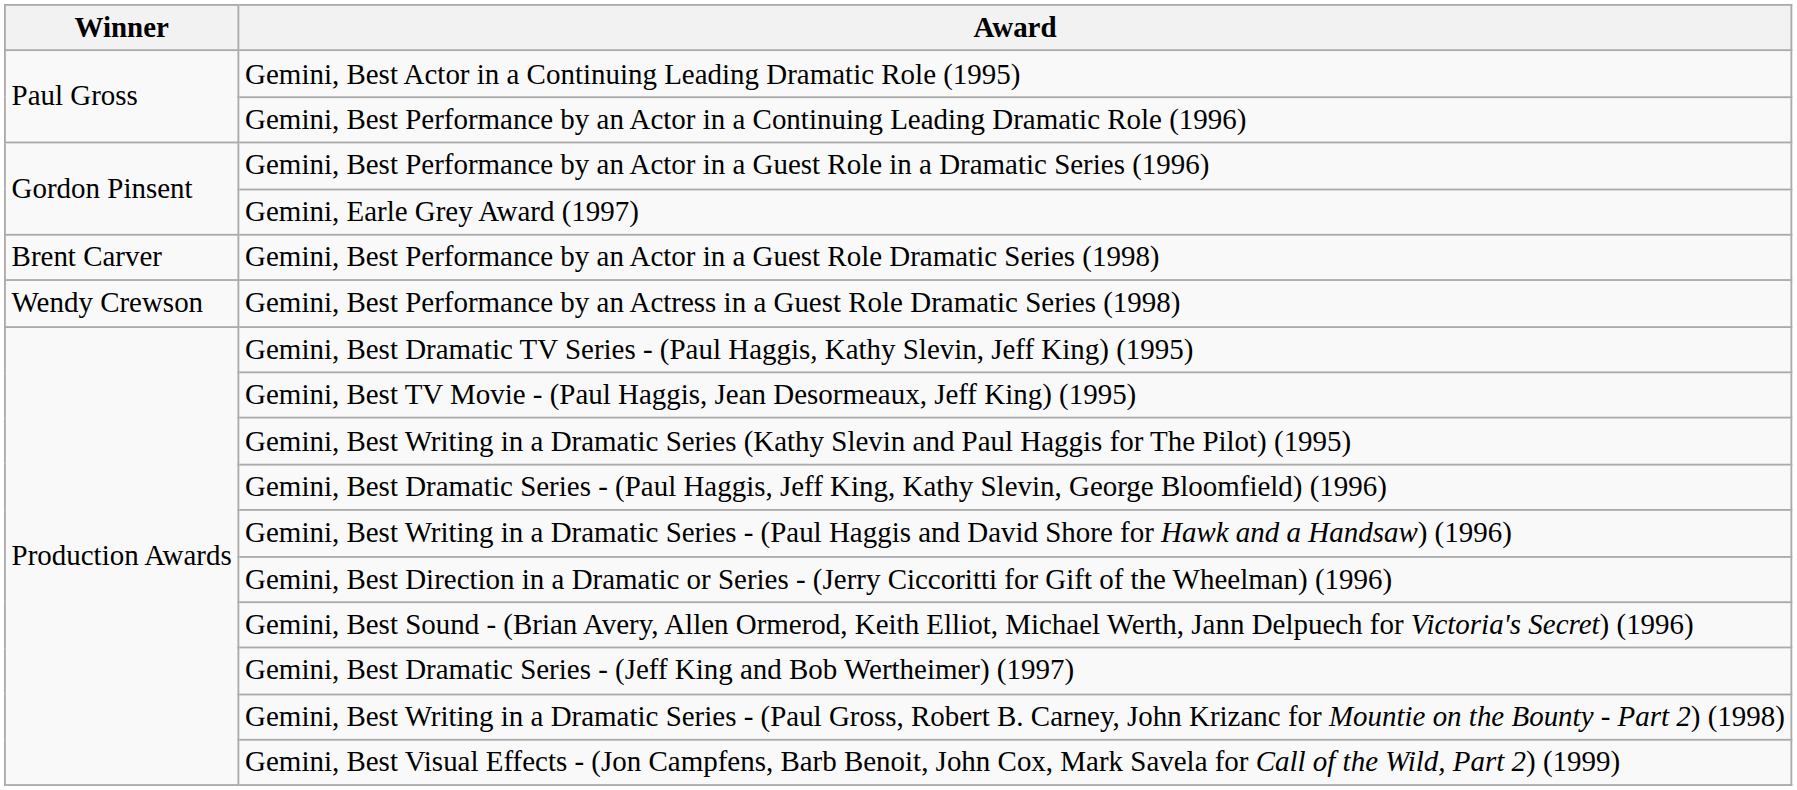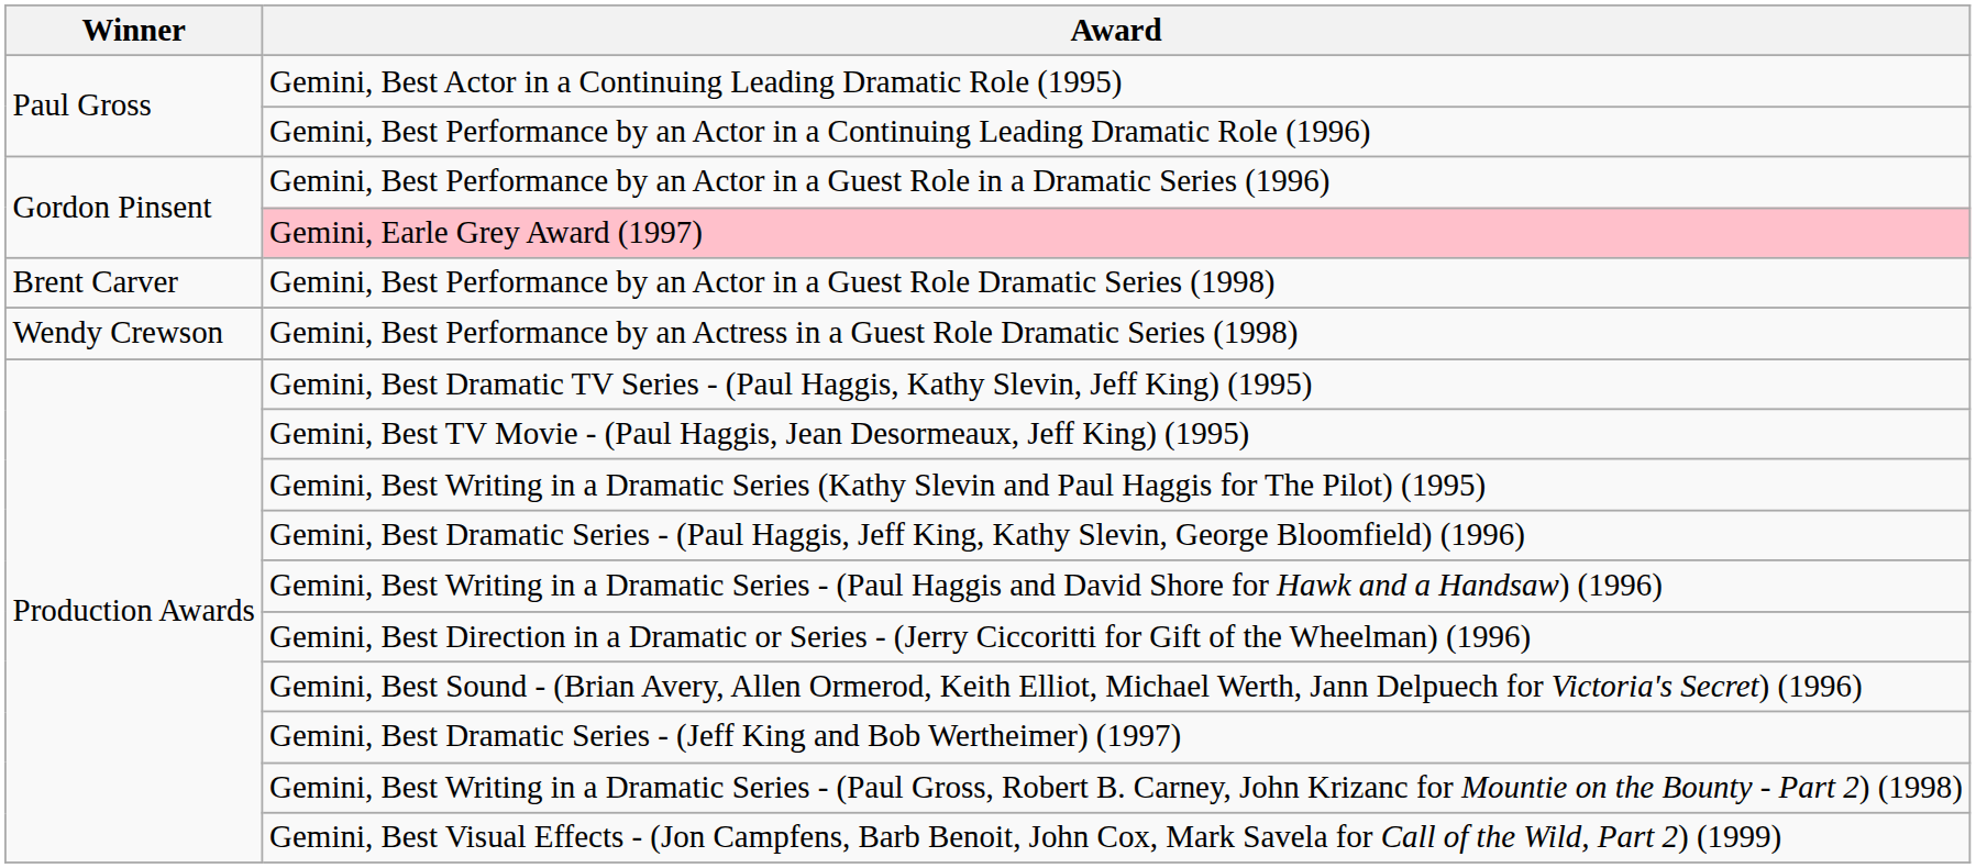Gemini, Earle Grey Award (1997) | Award: no background -> pink background
